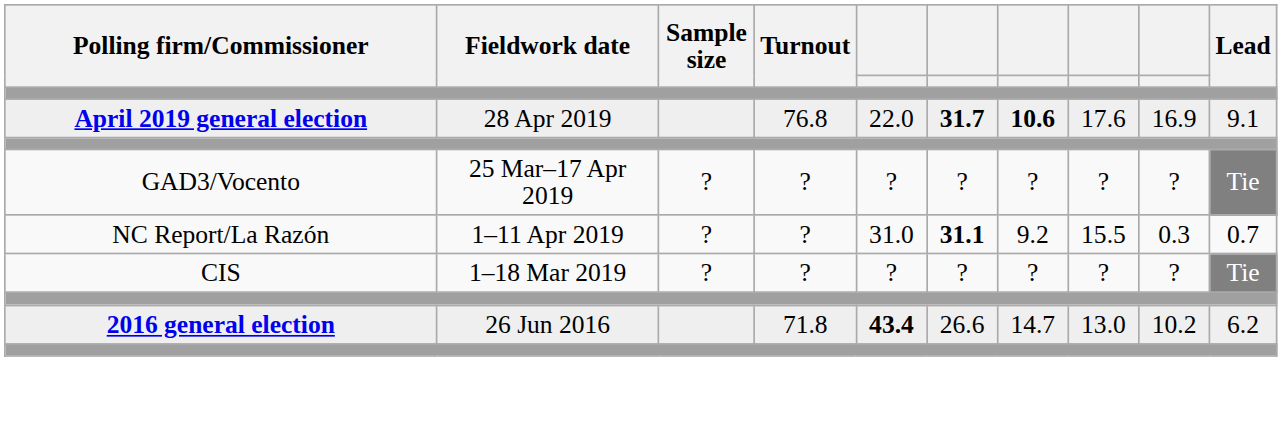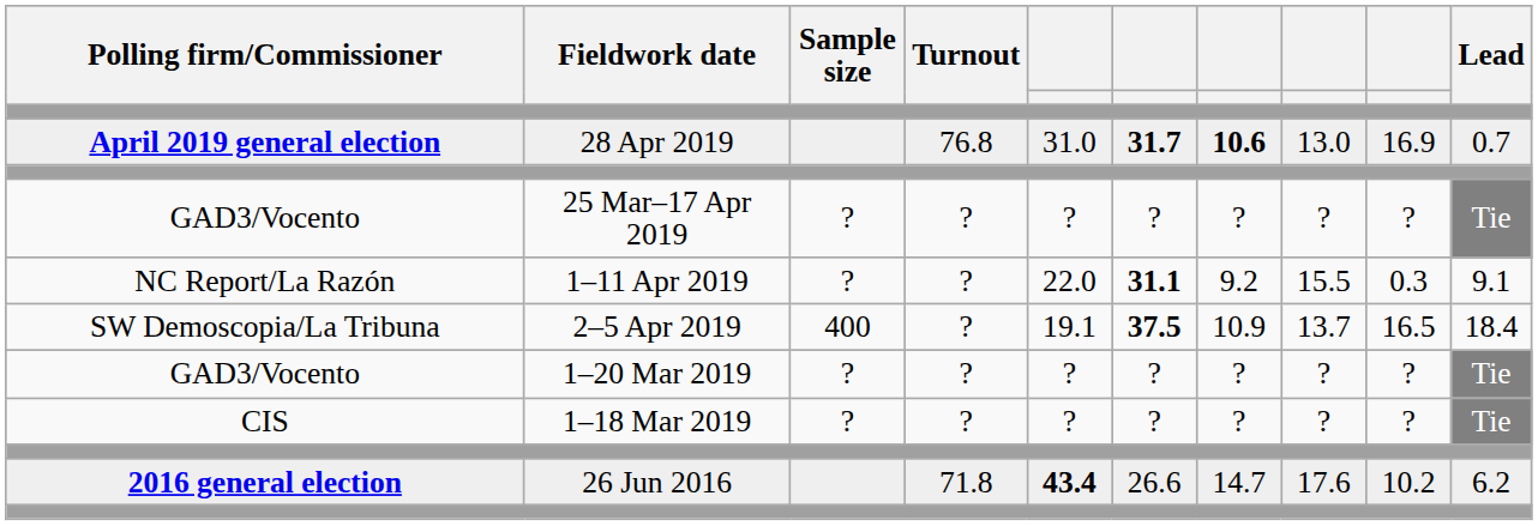28 Apr 2019 | column 5: 22.0 -> 31.0
28 Apr 2019 | column 8: 17.6 -> 13.0
28 Apr 2019 | Lead: 9.1 -> 0.7
1–11 Apr 2019 | column 5: 31.0 -> 22.0
1–11 Apr 2019 | Lead: 0.7 -> 9.1
+ row: SW Demoscopia/La Tribuna | 2–5 Apr 2019 | 400 | ? | 19.1 | 37.5 | 10.9 | 13.7 | 16.5 | 18.4
+ row: GAD3/Vocento | 1–20 Mar 2019 | ? | ? | ? | ? | ? | ? | ? | Tie
26 Jun 2016 | column 8: 13.0 -> 17.6
